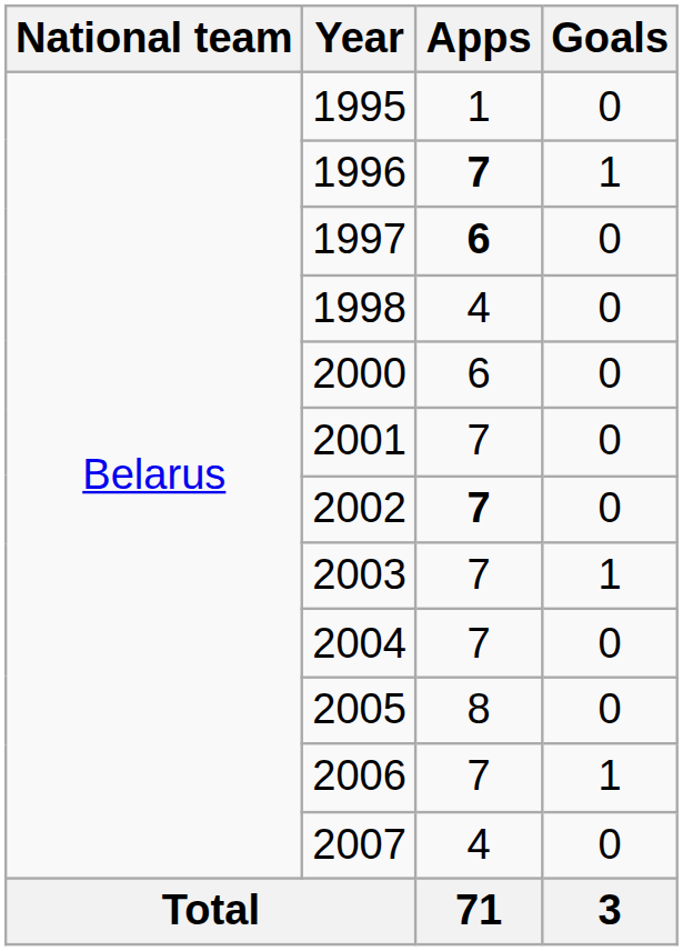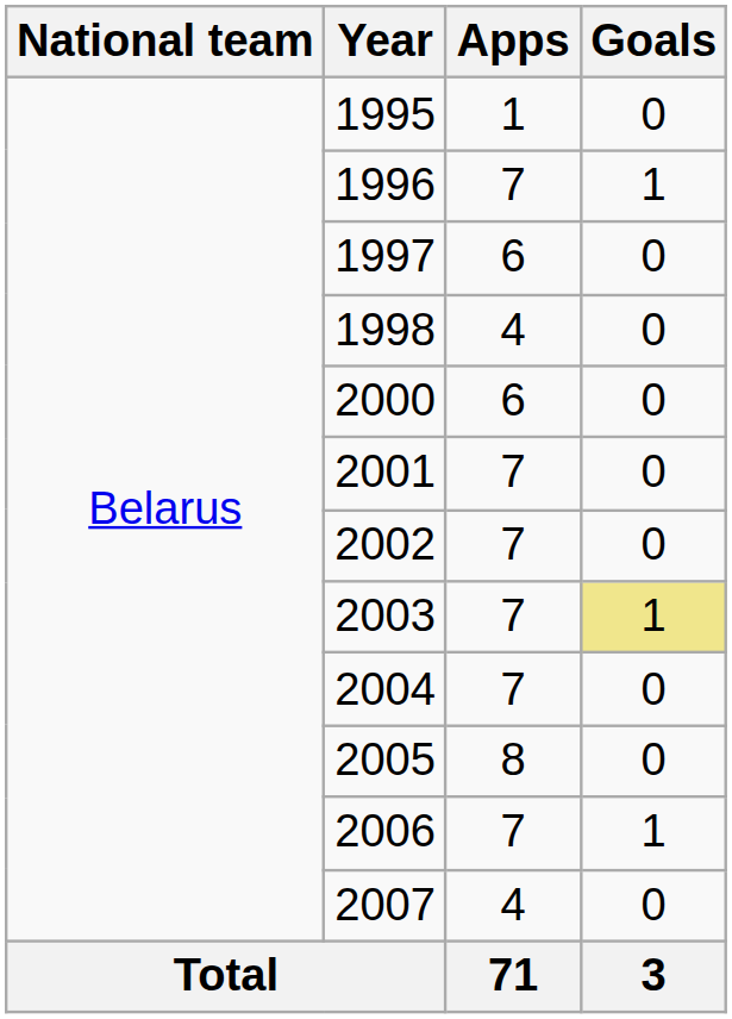1996 | Apps: bold -> normal
1997 | Apps: bold -> normal
2002 | Apps: bold -> normal
2003 | Goals: no background -> khaki background
